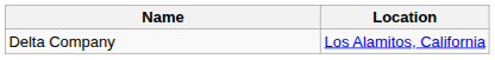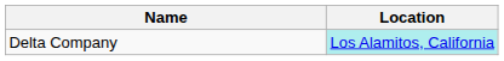Delta Company | Location: no background -> paleturquoise background
